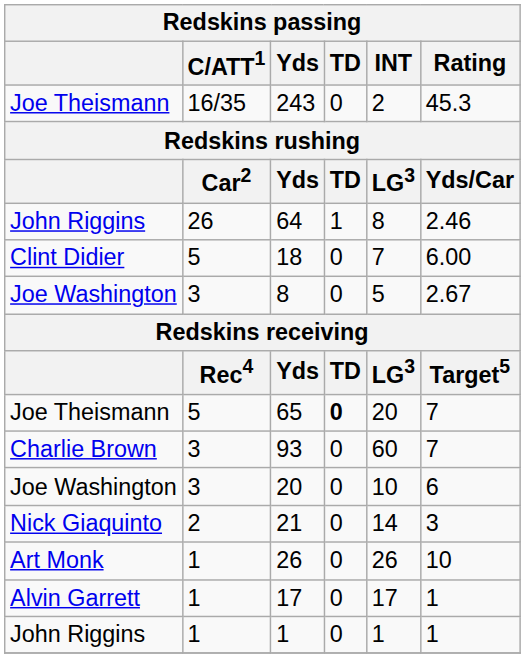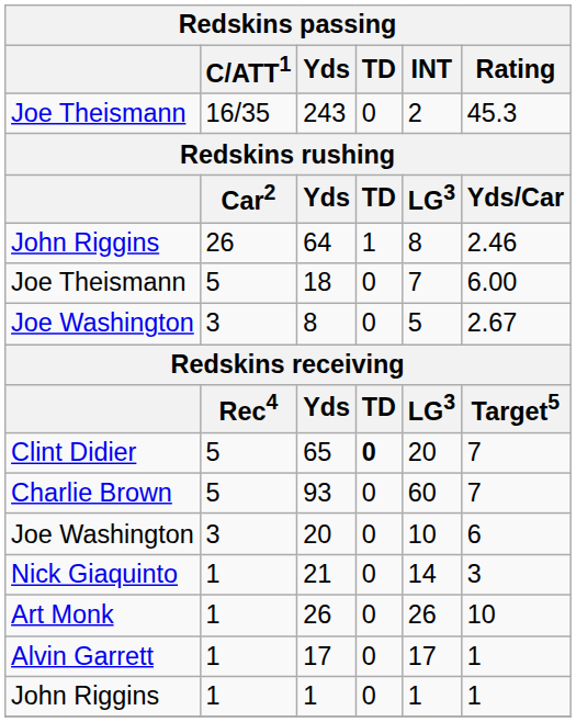18 | column 1: Clint Didier -> Joe Theismann
65 | column 1: Joe Theismann -> Clint Didier
93 | C/ATT1: 3 -> 5
21 | C/ATT1: 2 -> 1
